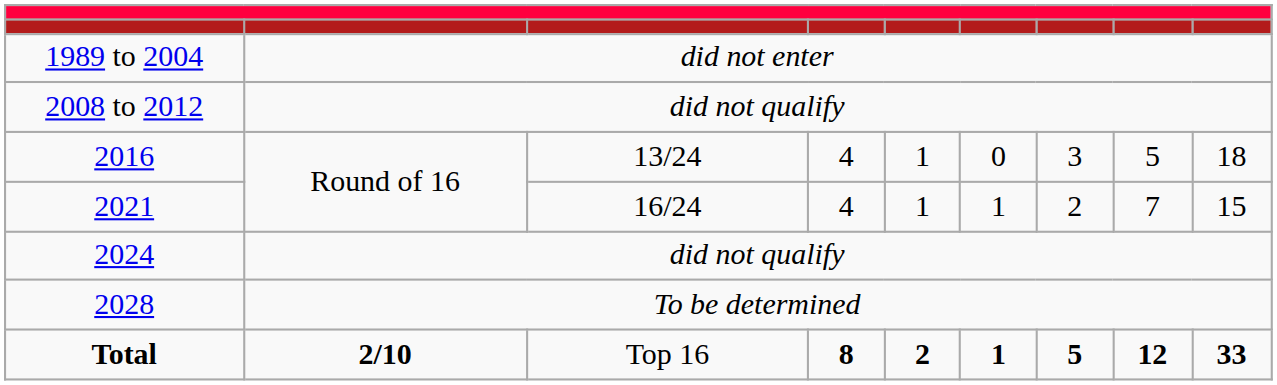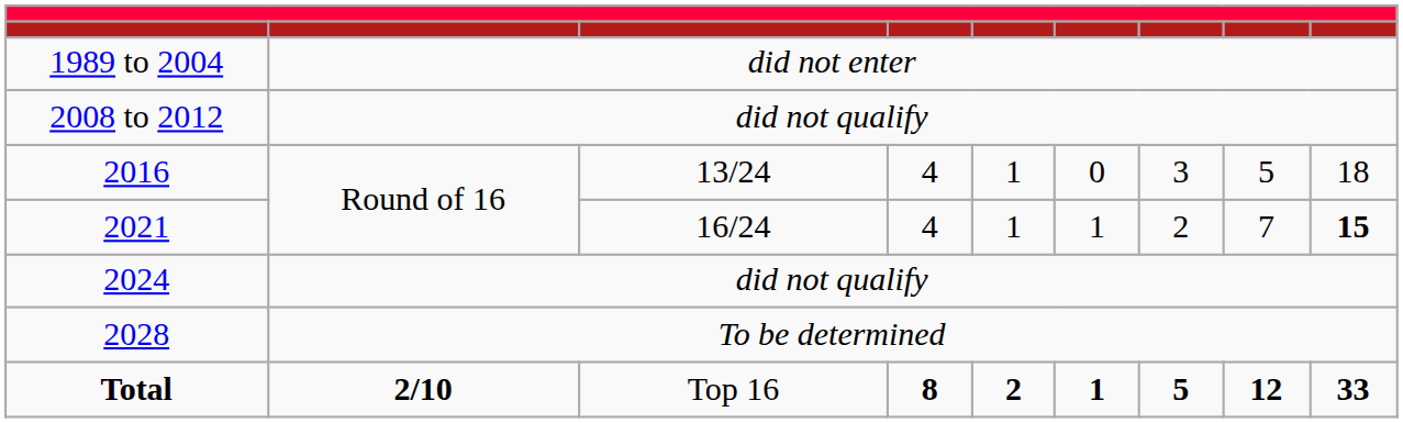2021 | column 9: normal -> bold
